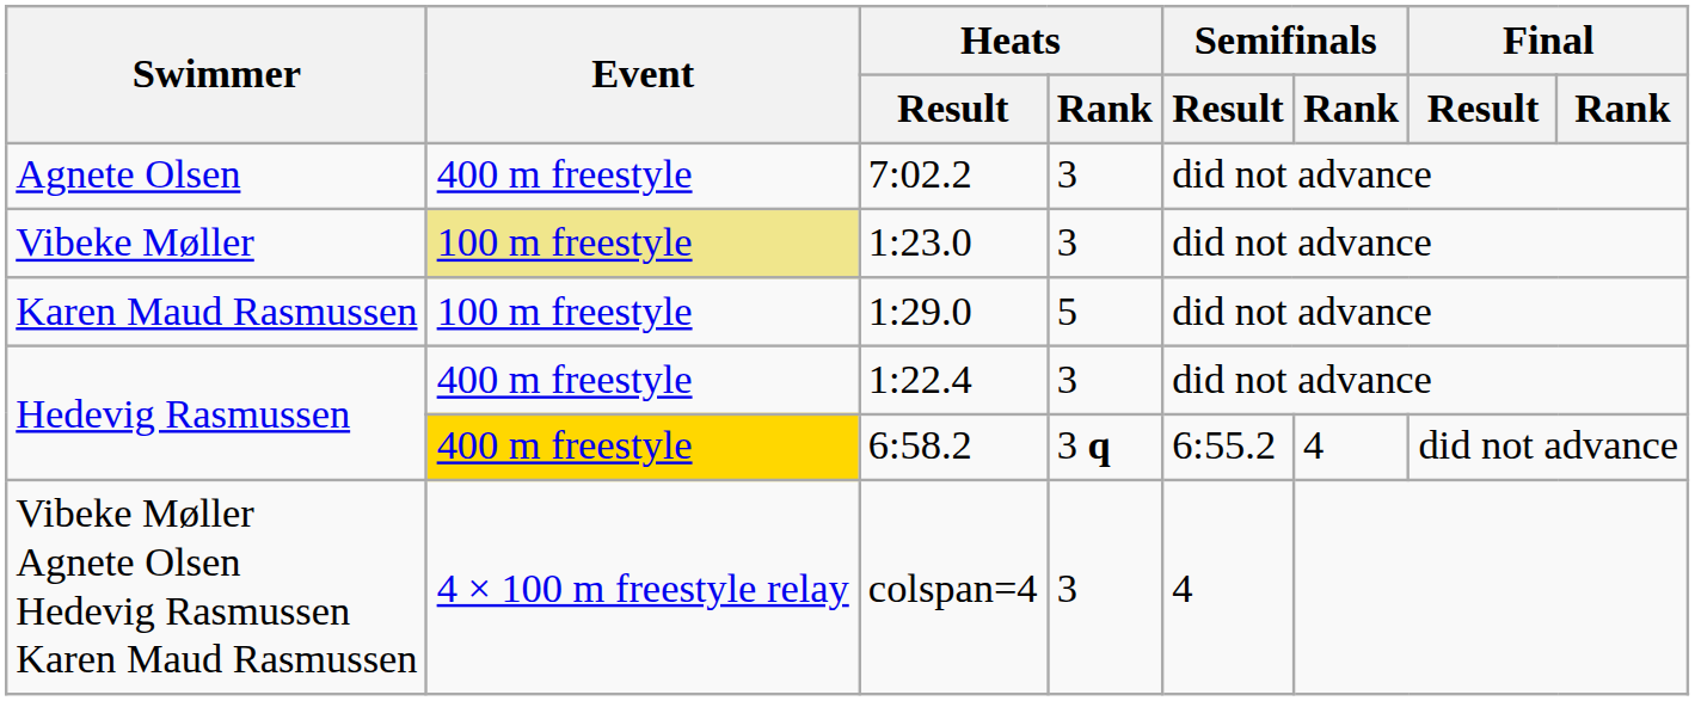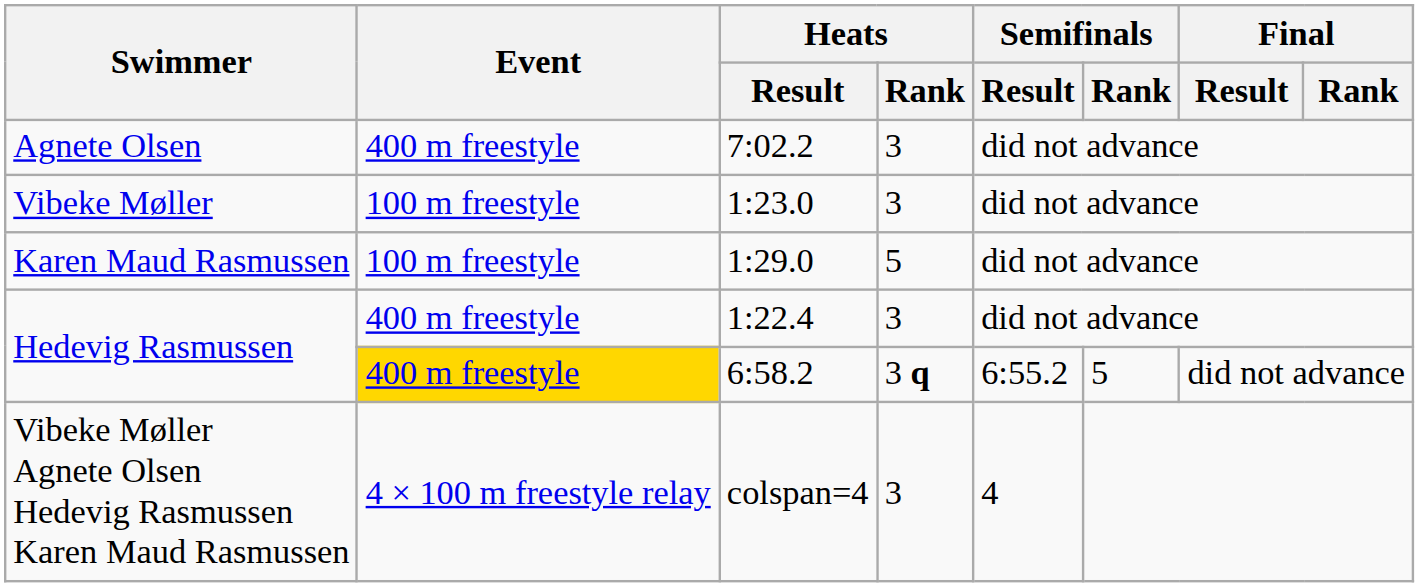1:23.0 | Event: khaki background -> no background
6:58.2 | Semifinals / Rank: 4 -> 5
